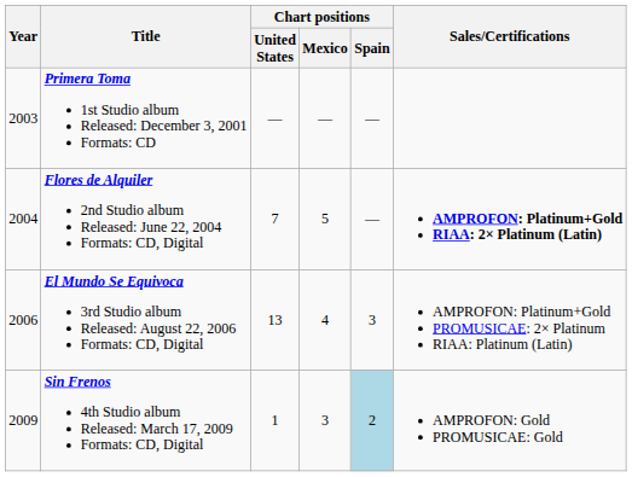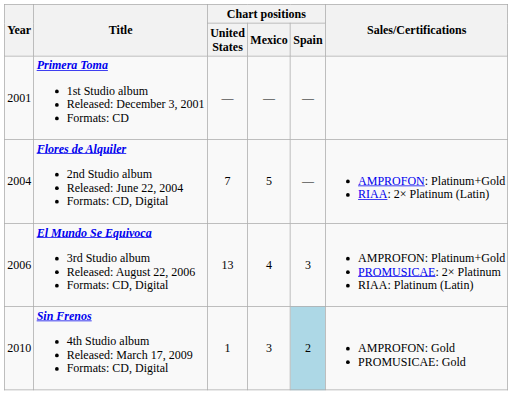row 3 | Year: 2003 -> 2001
row 4 | Sales/Certifications: bold -> normal
row 6 | Year: 2009 -> 2010
